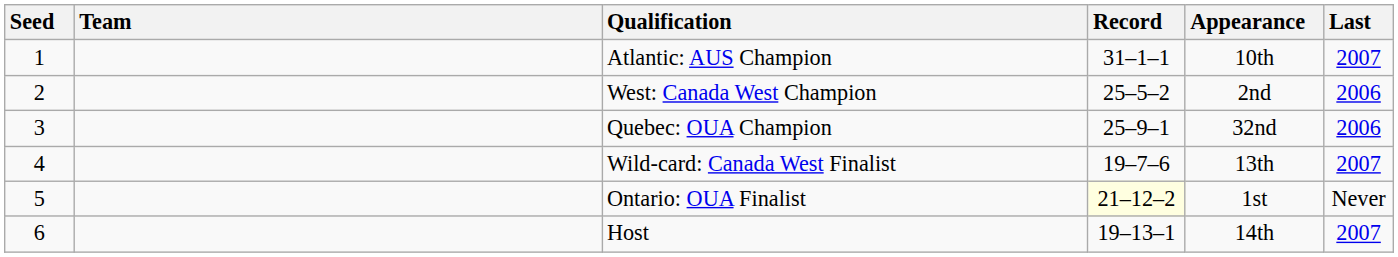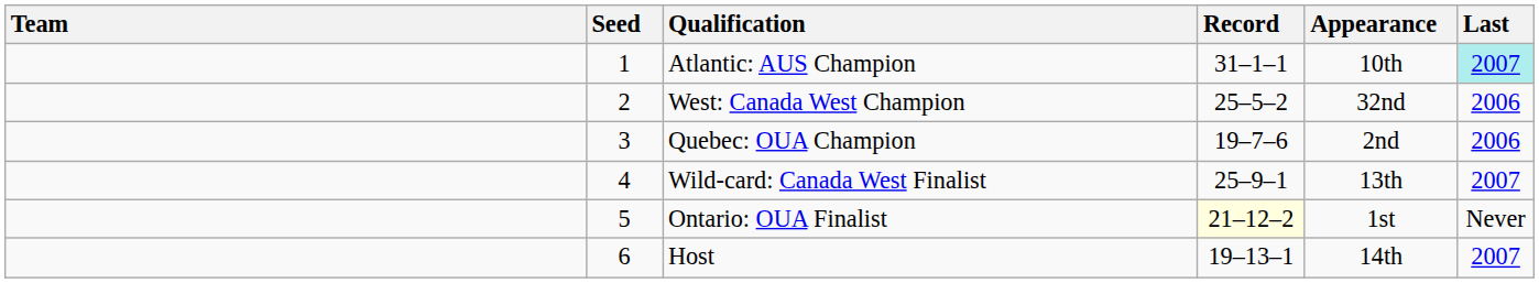columns swapped: Seed <-> Team
Atlantic: AUS Champion | Last: no background -> paleturquoise background
West: Canada West Champion | Appearance: 2nd -> 32nd
Quebec: OUA Champion | Record: 25–9–1 -> 19–7–6
Quebec: OUA Champion | Appearance: 32nd -> 2nd
Wild-card: Canada West Finalist | Record: 19–7–6 -> 25–9–1
